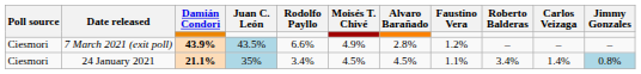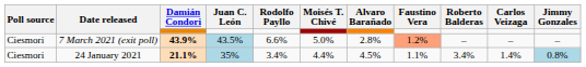7 March 2021 (exit poll) | Moisés T. Chivé: 4.9% -> 5.0%
7 March 2021 (exit poll) | Faustino Vera: no background -> lightsalmon background
24 January 2021 | Moisés T. Chivé: 4.5% -> 4.4%
